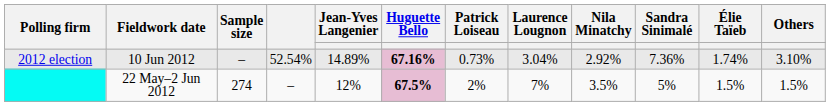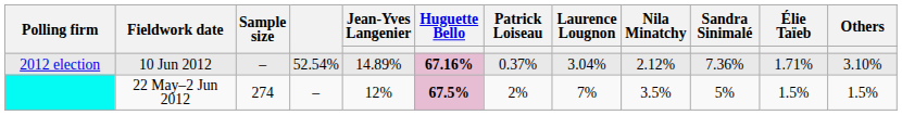2012 election | Patrick Loiseau: 0.73% -> 0.37%
2012 election | Nila Minatchy: 2.92% -> 2.12%
2012 election | Élie Taïeb: 1.74% -> 1.71%
